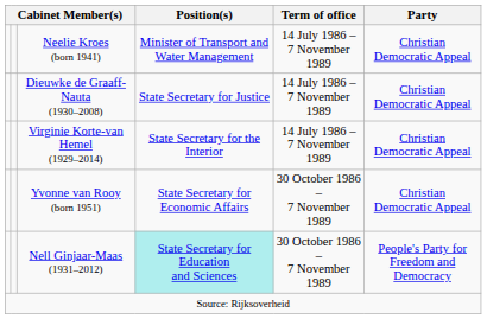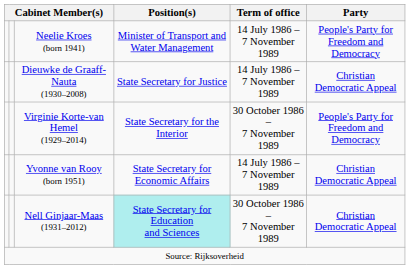Neelie Kroes (born 1941) | Party: Christian Democratic Appeal -> People's Party for Freedom and Democracy
Virginie Korte-van Hemel (1929–2014) | Term of office: 14 July 1986 – 7 November 1989 -> 30 October 1986 – 7 November 1989
Virginie Korte-van Hemel (1929–2014) | Party: Christian Democratic Appeal -> People's Party for Freedom and Democracy
Yvonne van Rooy (born 1951) | Term of office: 30 October 1986 – 7 November 1989 -> 14 July 1986 – 7 November 1989
Nell Ginjaar-Maas (1931–2012) | Party: People's Party for Freedom and Democracy -> Christian Democratic Appeal
